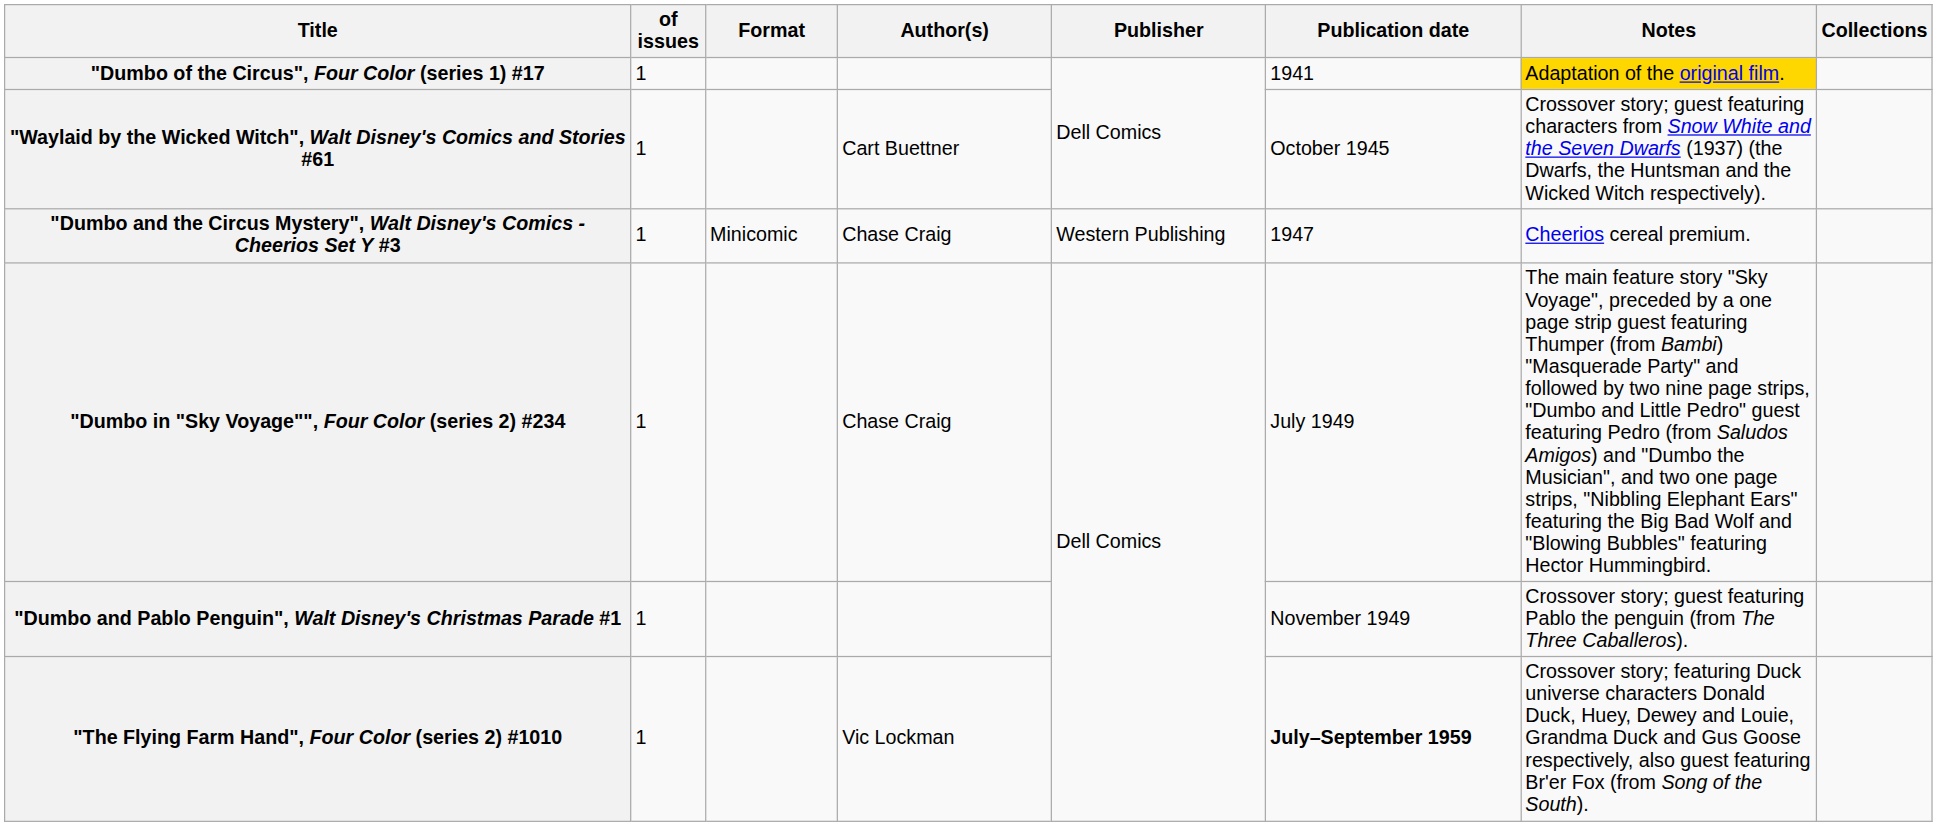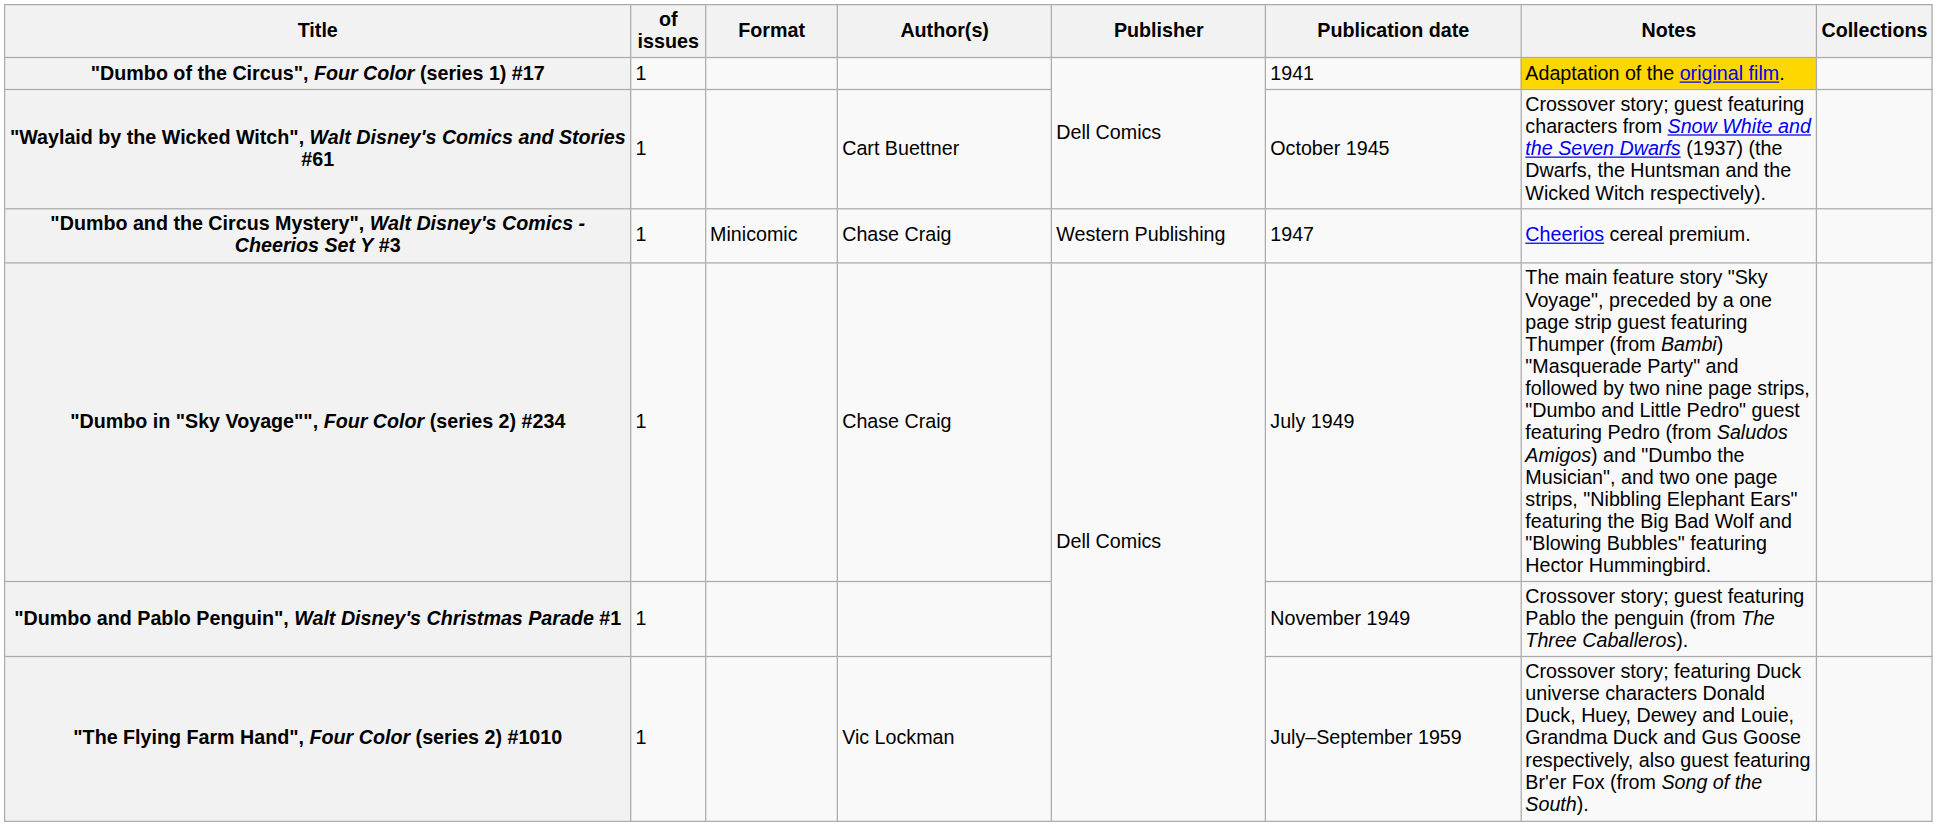"The Flying Farm Hand", Four Color (series 2) #1010 | Publication date: bold -> normal
